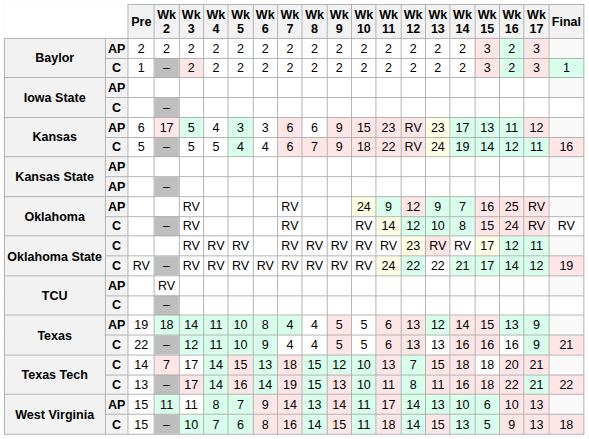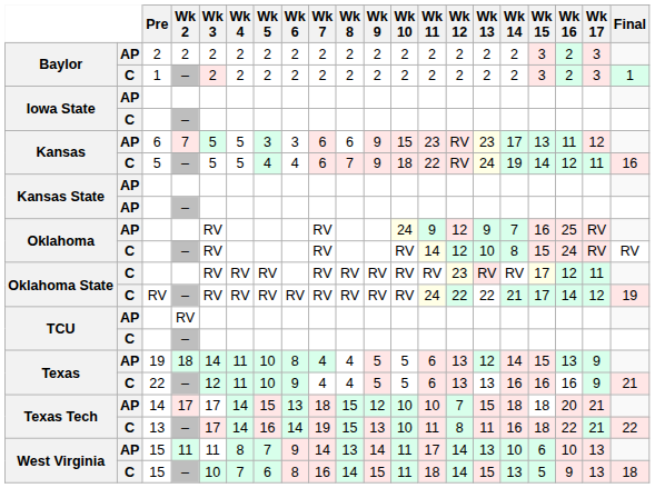row 6 | Wk 2: 17 -> 7
row 6 | Wk 4: 4 -> 5
row 18 | column 2: C -> AP
row 18 | Wk 2: 7 -> 17
row 18 | Wk 11: 13 -> 10
